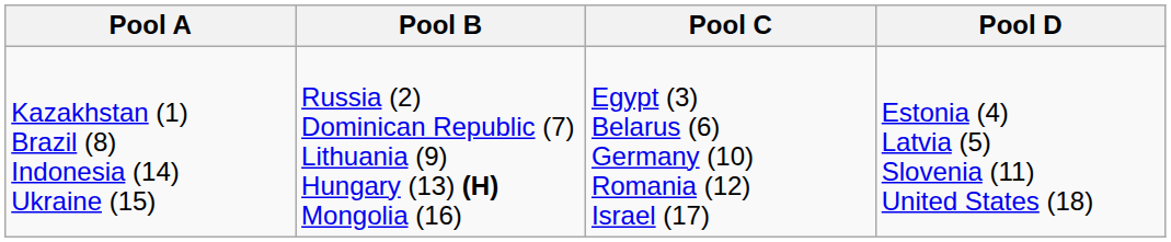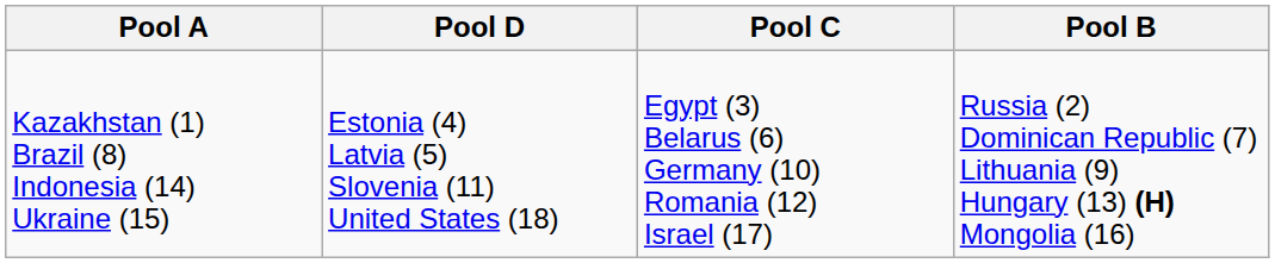columns swapped: Pool B <-> Pool D
